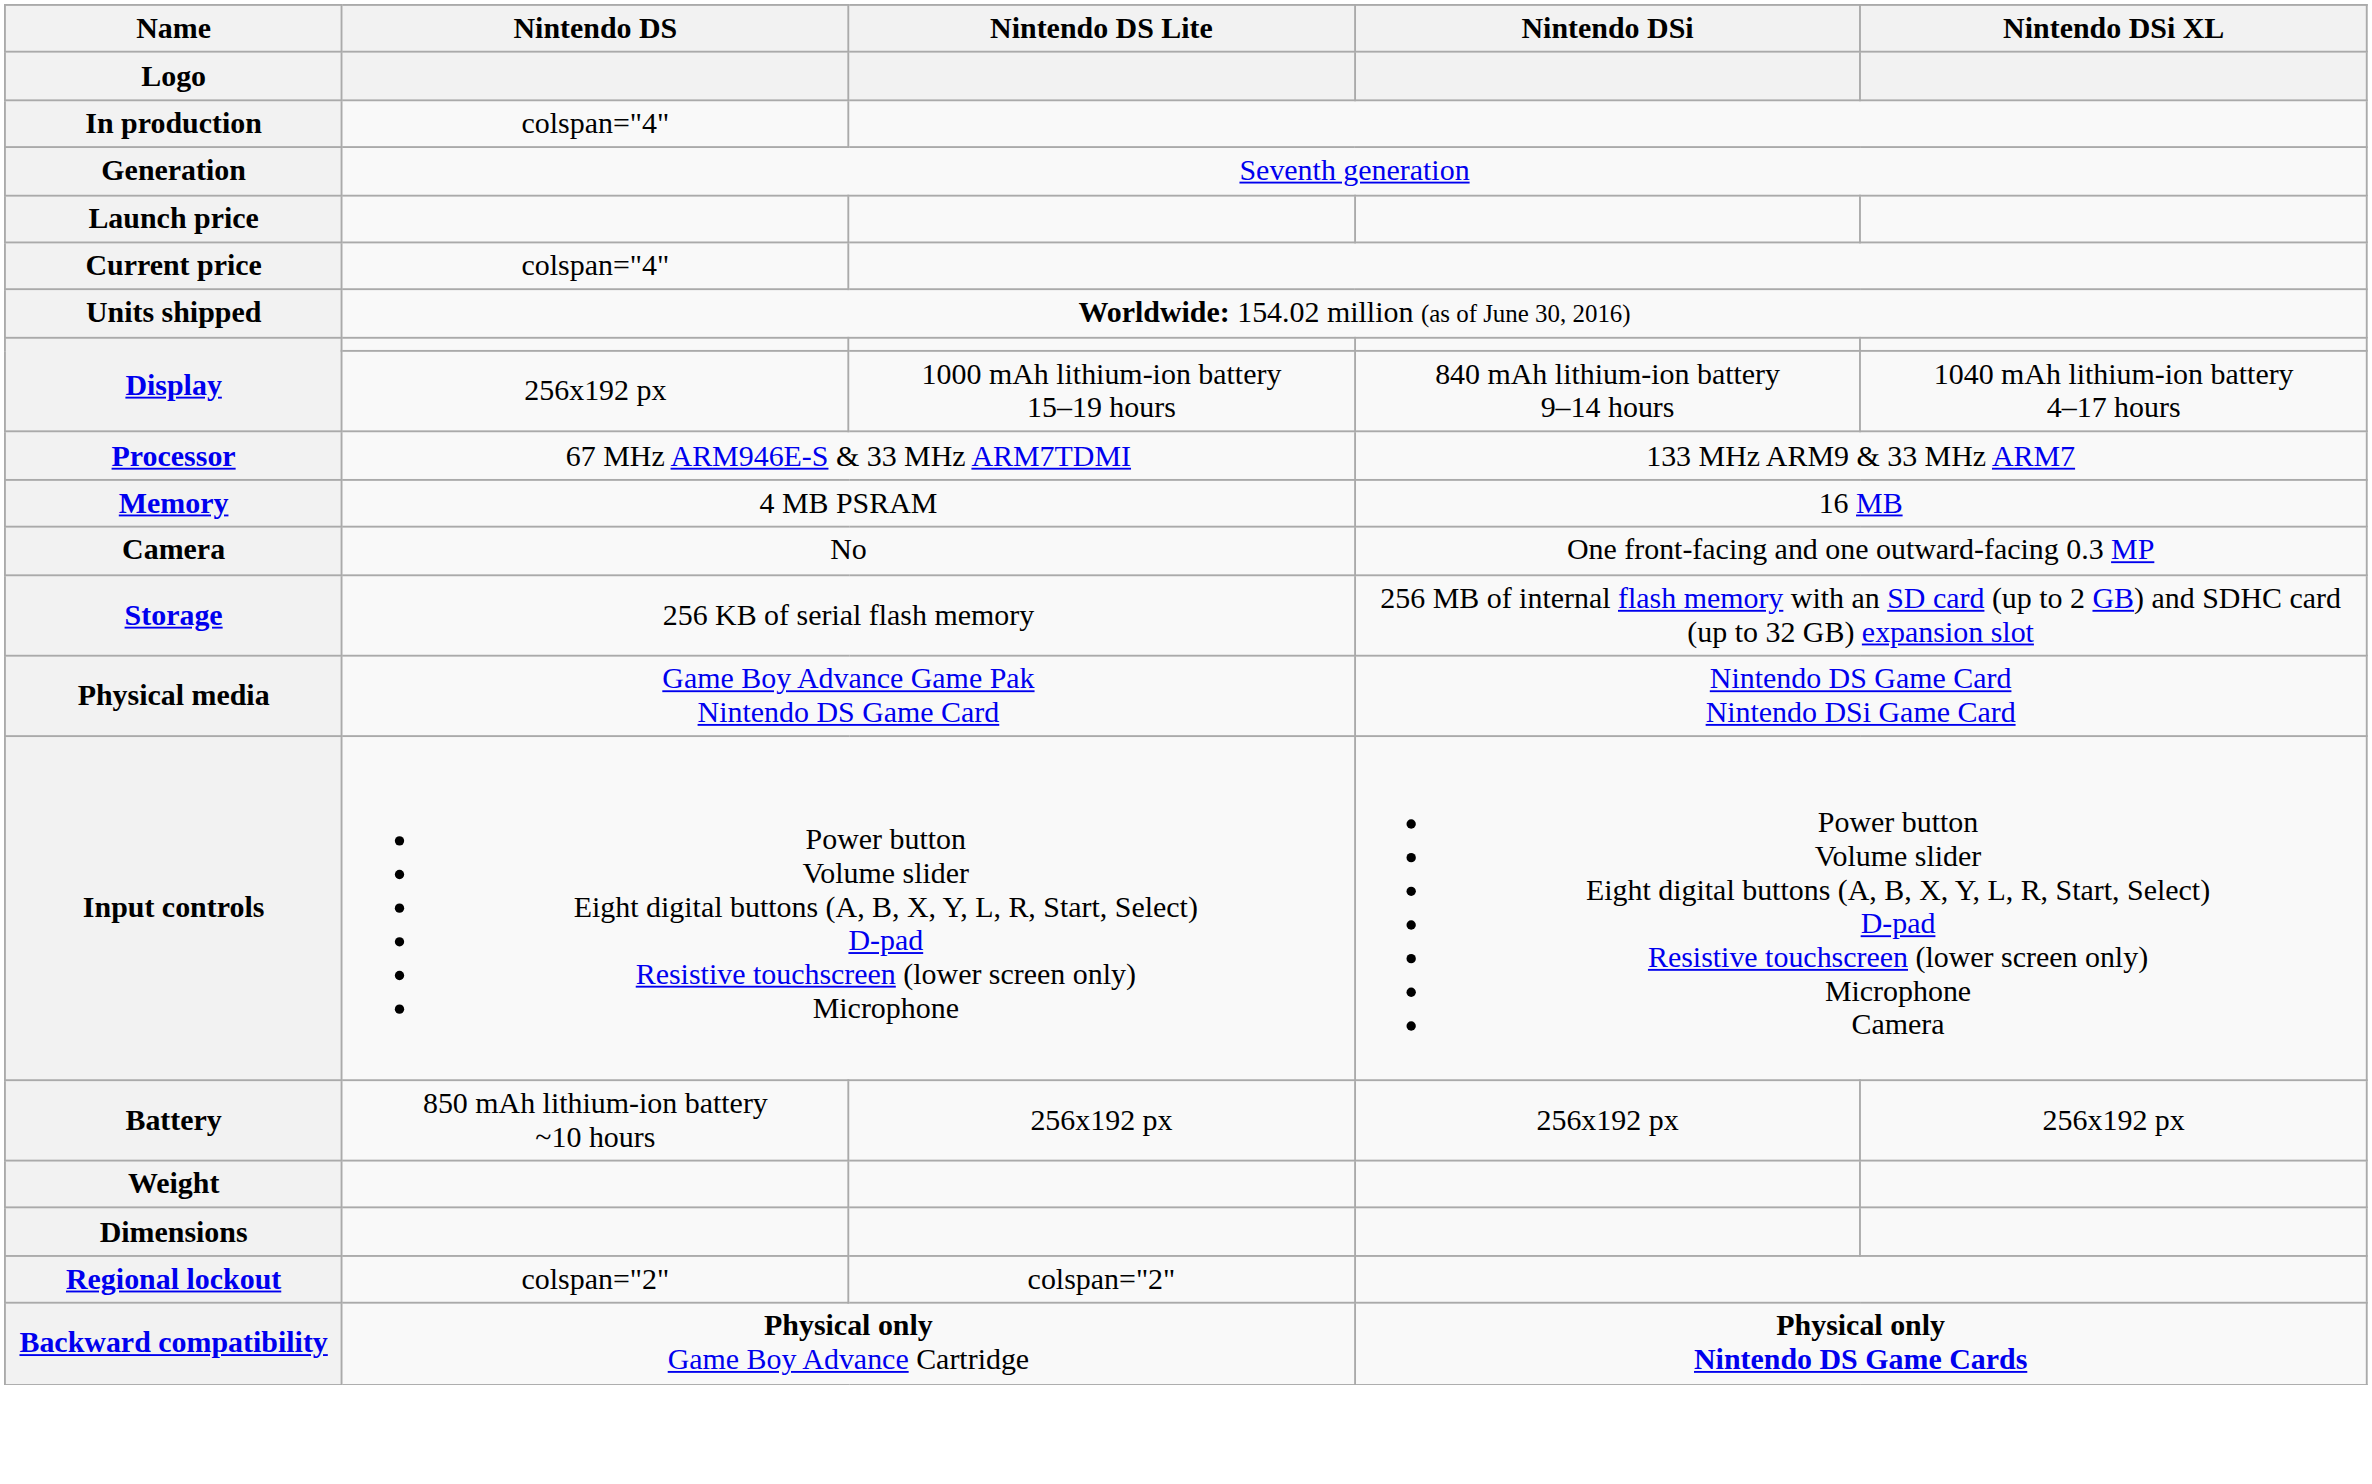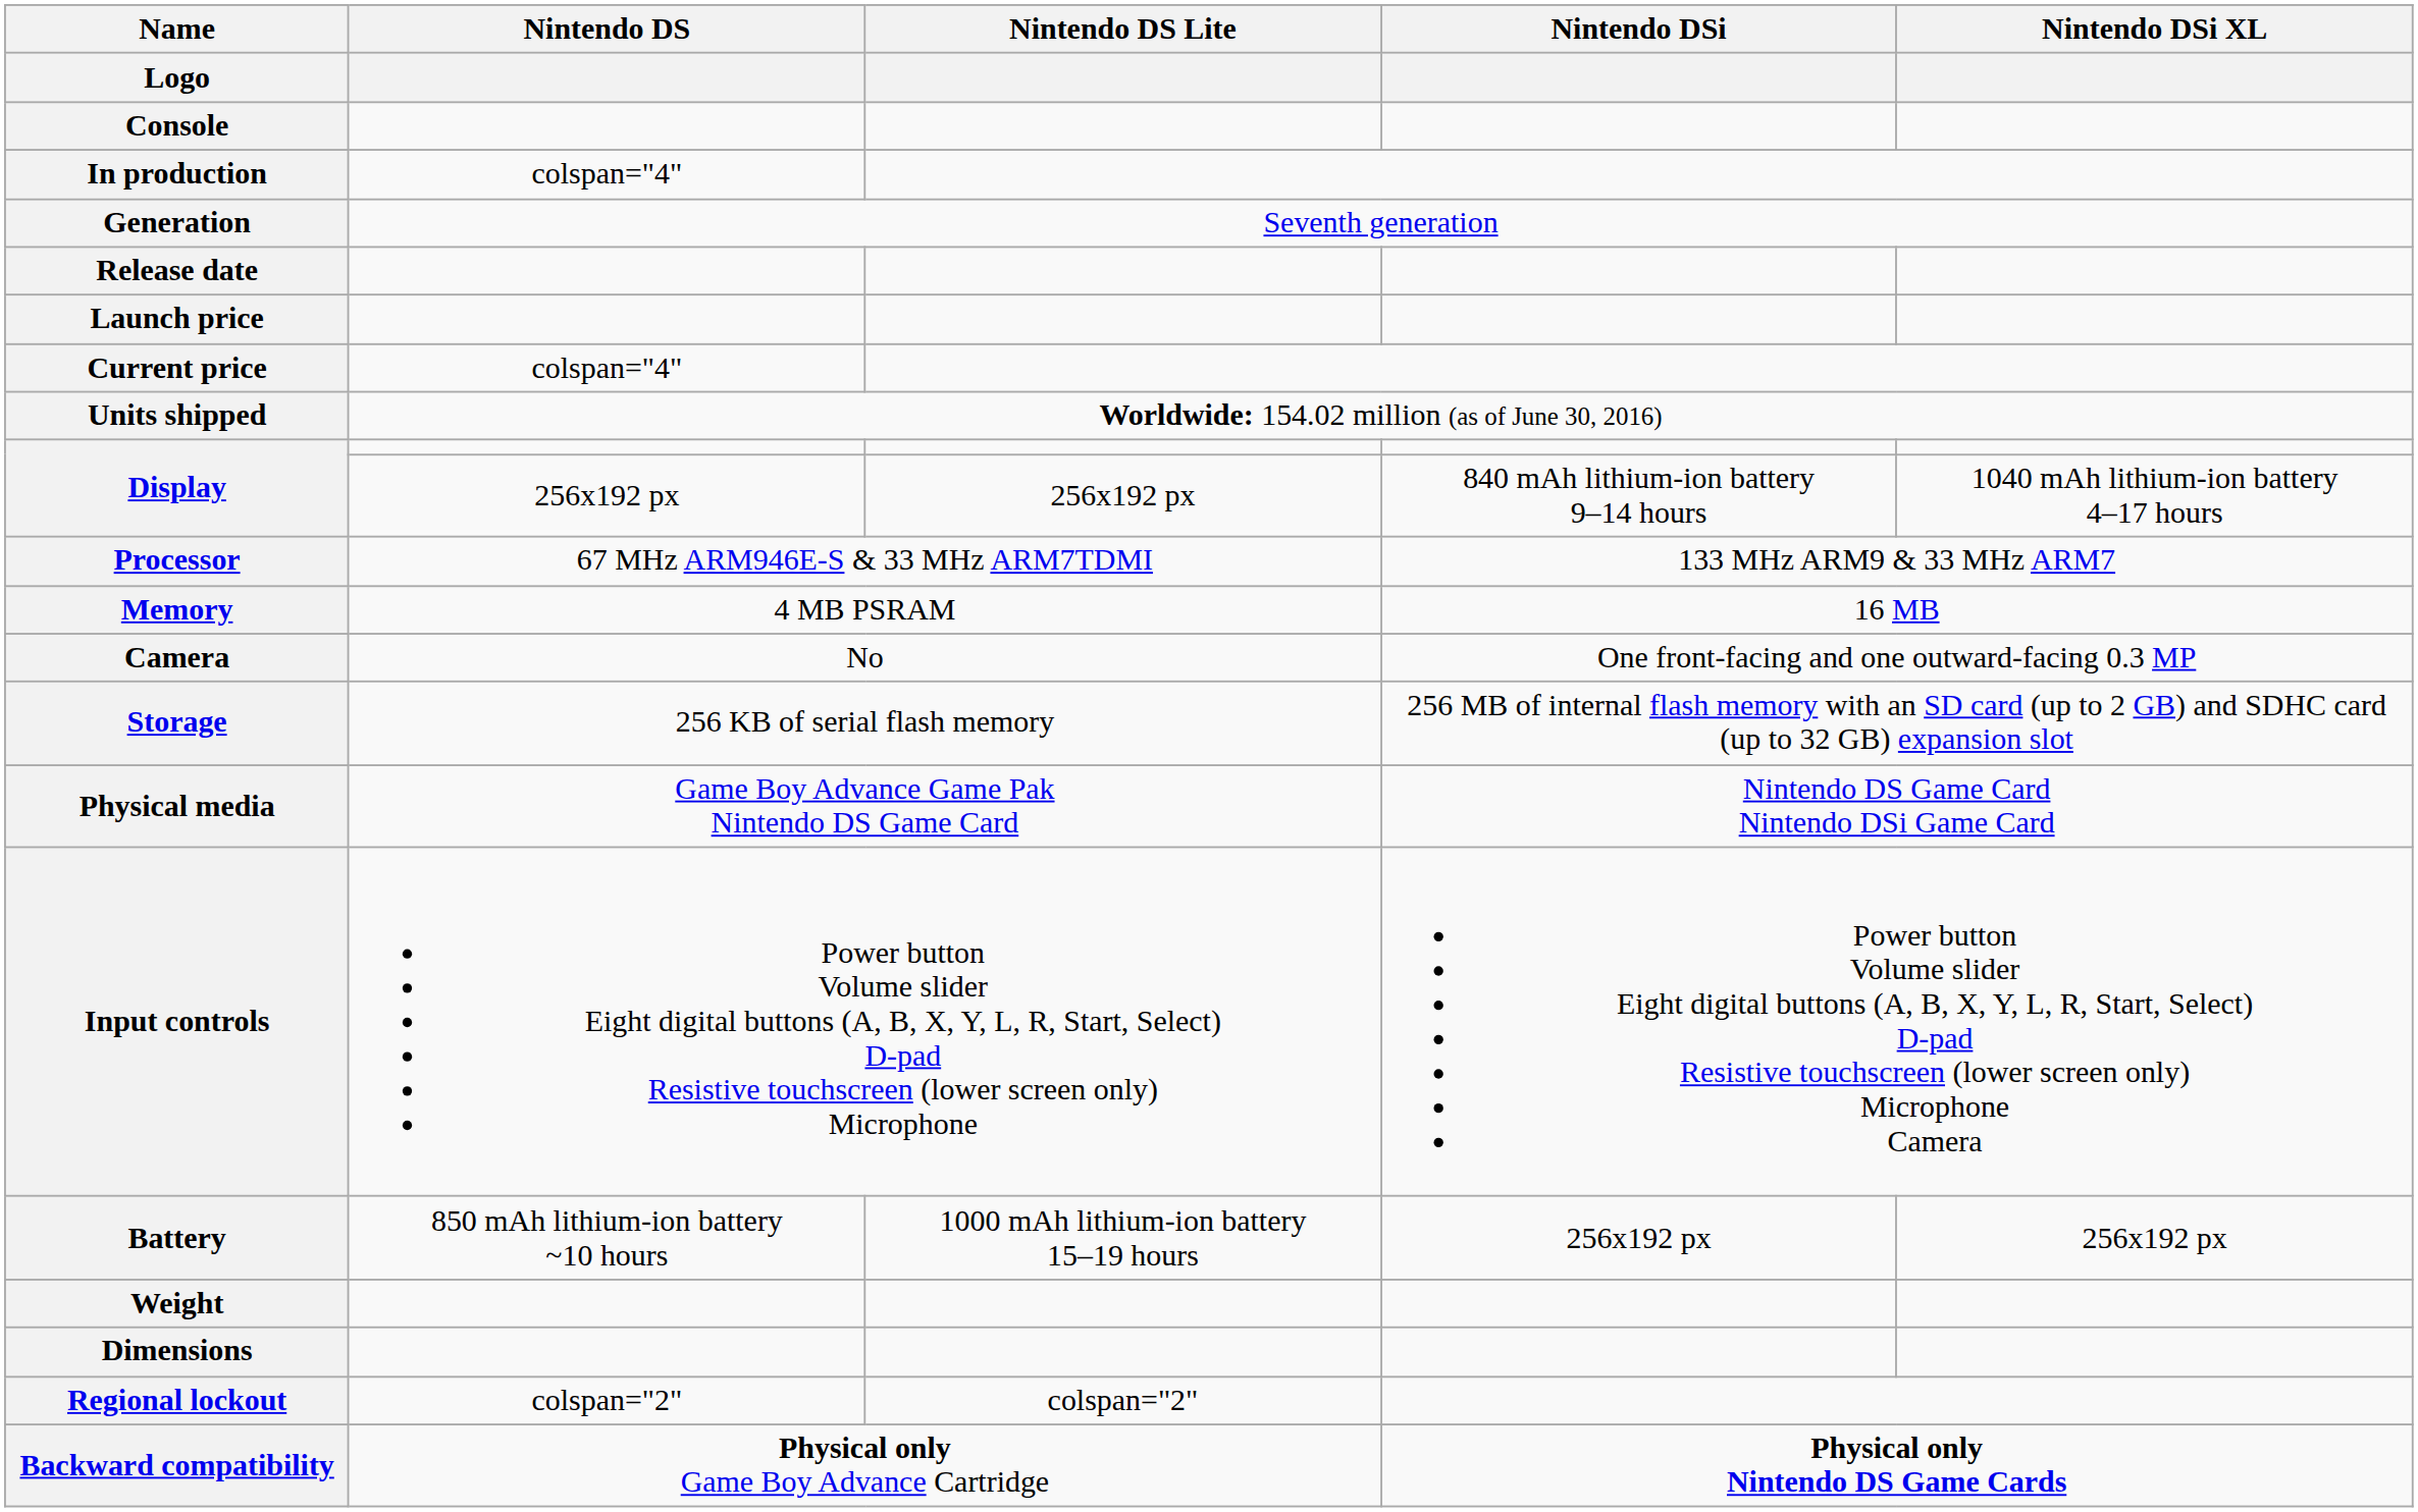+ row: Console
+ row: Release date
Display / 256x192 px | Nintendo DS Lite: 1000 mAh lithium-ion battery 15–19 hours -> 256x192 px
Battery | Nintendo DS Lite: 256x192 px -> 1000 mAh lithium-ion battery 15–19 hours
